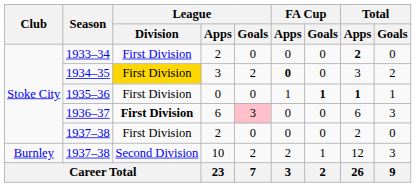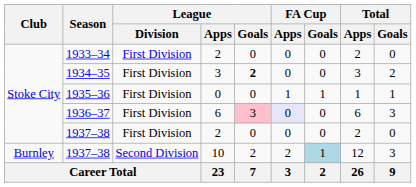1933–34 | Total / Apps: bold -> normal
1934–35 | League / Division: gold background -> no background
1934–35 | League / Goals: normal -> bold
1934–35 | FA Cup / Apps: bold -> normal
1935–36 | FA Cup / Goals: bold -> normal
1935–36 | Total / Apps: bold -> normal
1936–37 | League / Division: bold -> normal
1936–37 | FA Cup / Apps: no background -> lavender background
1937–38 / 10 | FA Cup / Goals: no background -> lightblue background
